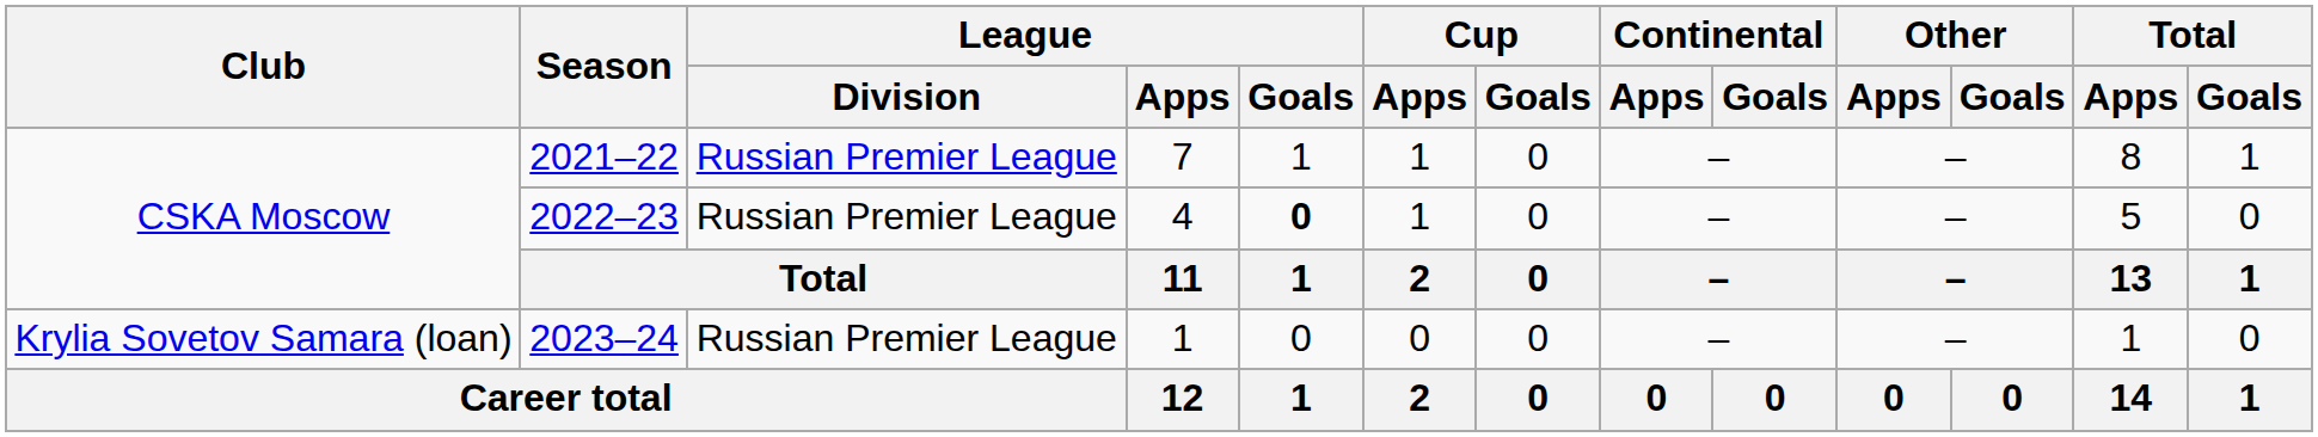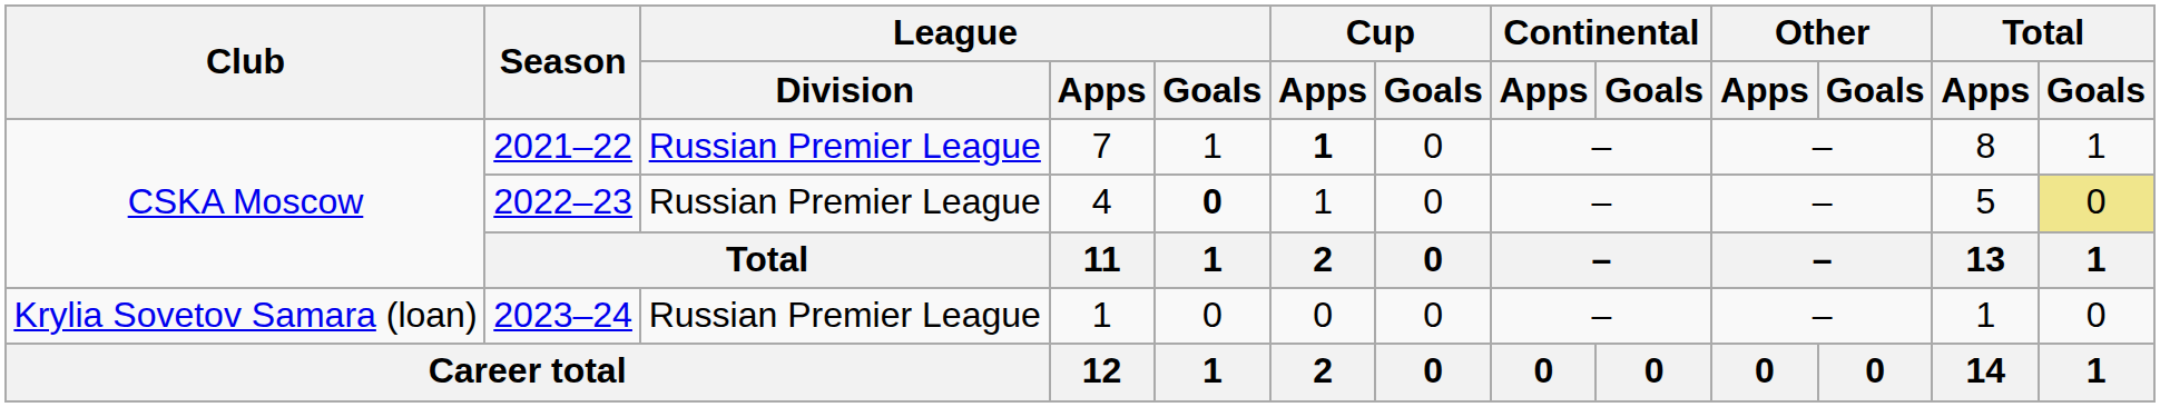2021–22 | Cup / Apps: normal -> bold
2022–23 | Total / Goals: no background -> khaki background
